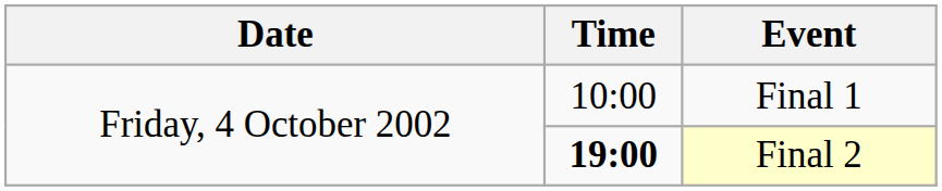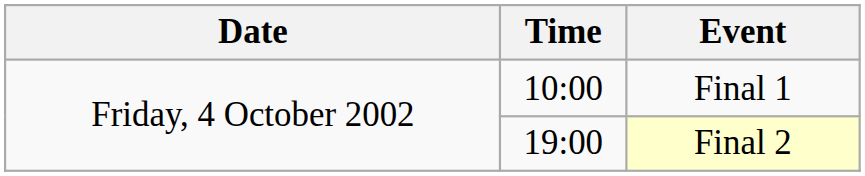Final 2 | Time: bold -> normal
